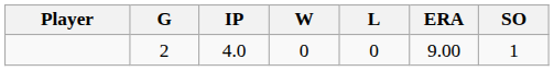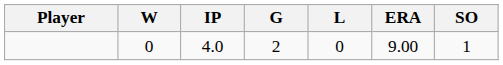columns swapped: G <-> W
